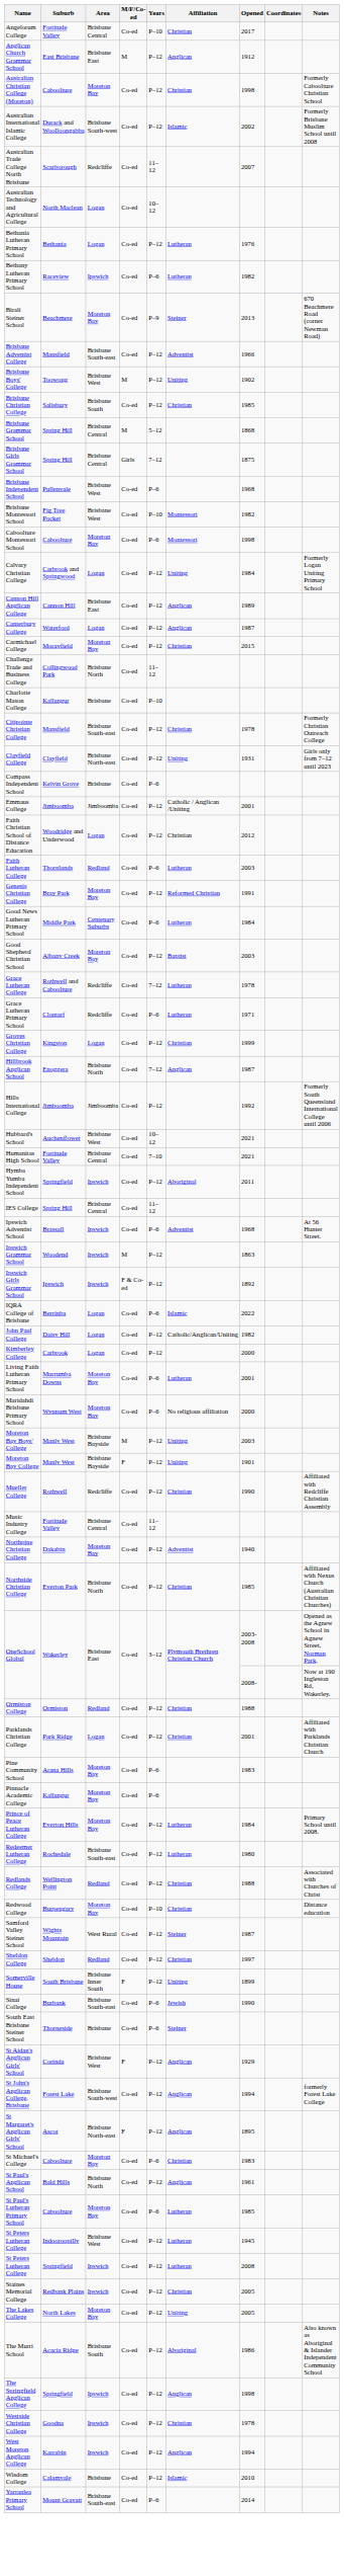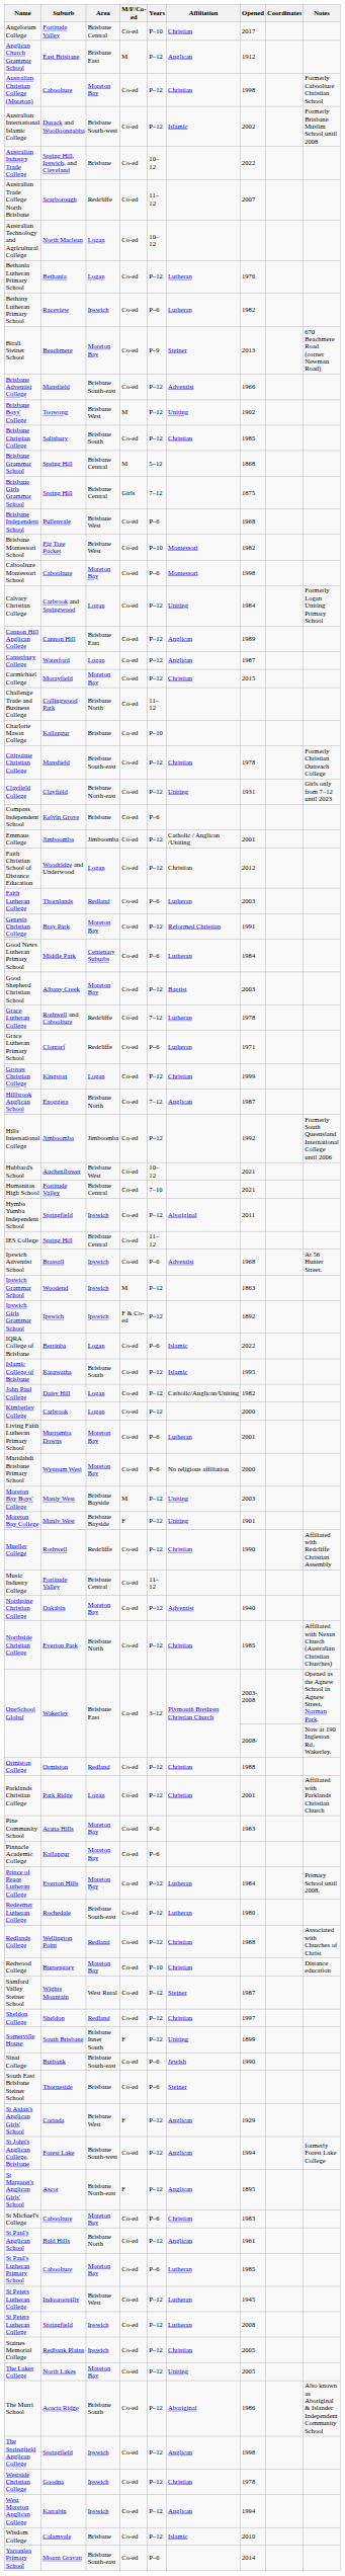+ row: Australian Industry Trade College | Spring Hill, Ipswich, and Cleveland | Brisbane | Co-ed | 10–12 | 2022
+ row: Islamic College of Brisbane | Karawatha | Brisbane South | Co-ed | P–12 | Islamic | 1995
